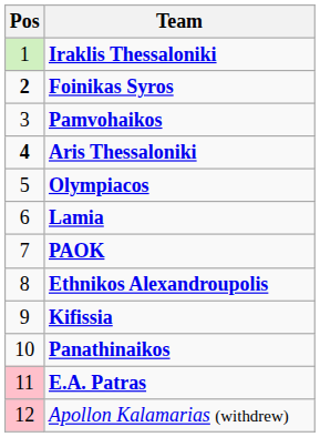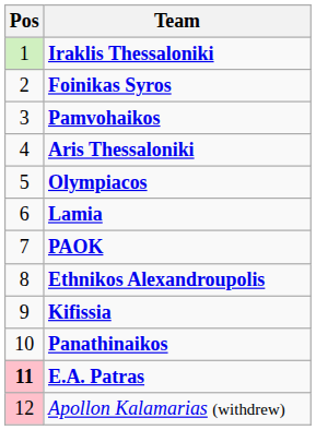Foinikas Syros | Pos: bold -> normal
Aris Thessaloniki | Pos: bold -> normal
E.A. Patras | Pos: normal -> bold
